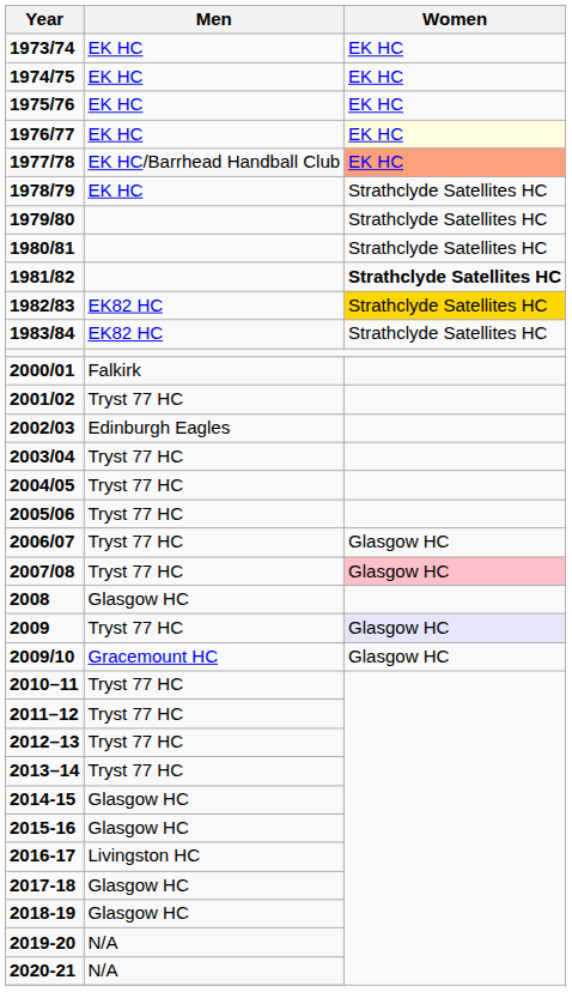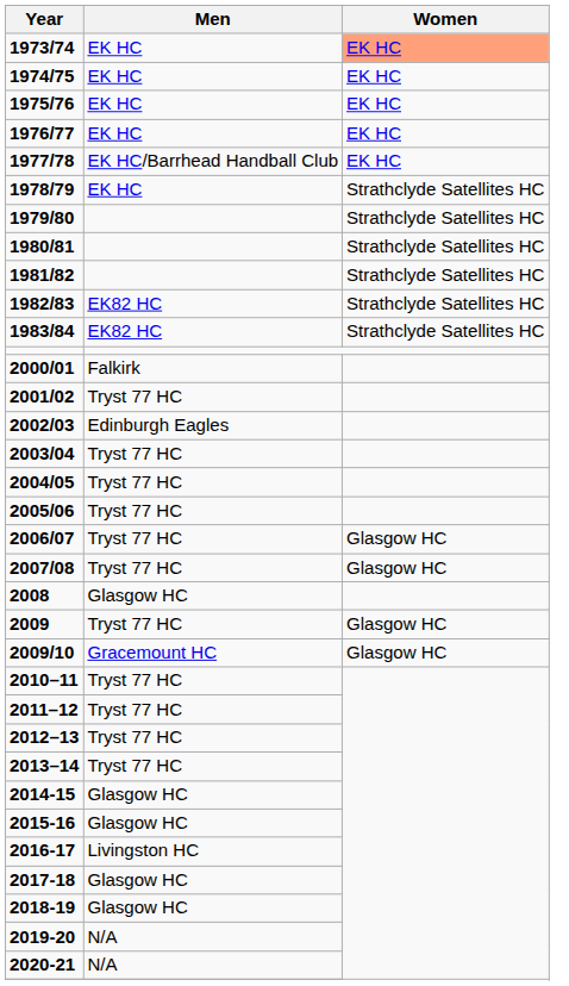1973/74 | Women: no background -> lightsalmon background
1976/77 | Women: lightyellow background -> no background
1977/78 | Women: lightsalmon background -> no background
1981/82 | Women: bold -> normal
1982/83 | Women: gold background -> no background
2007/08 | Women: pink background -> no background
2009 | Women: lavender background -> no background
